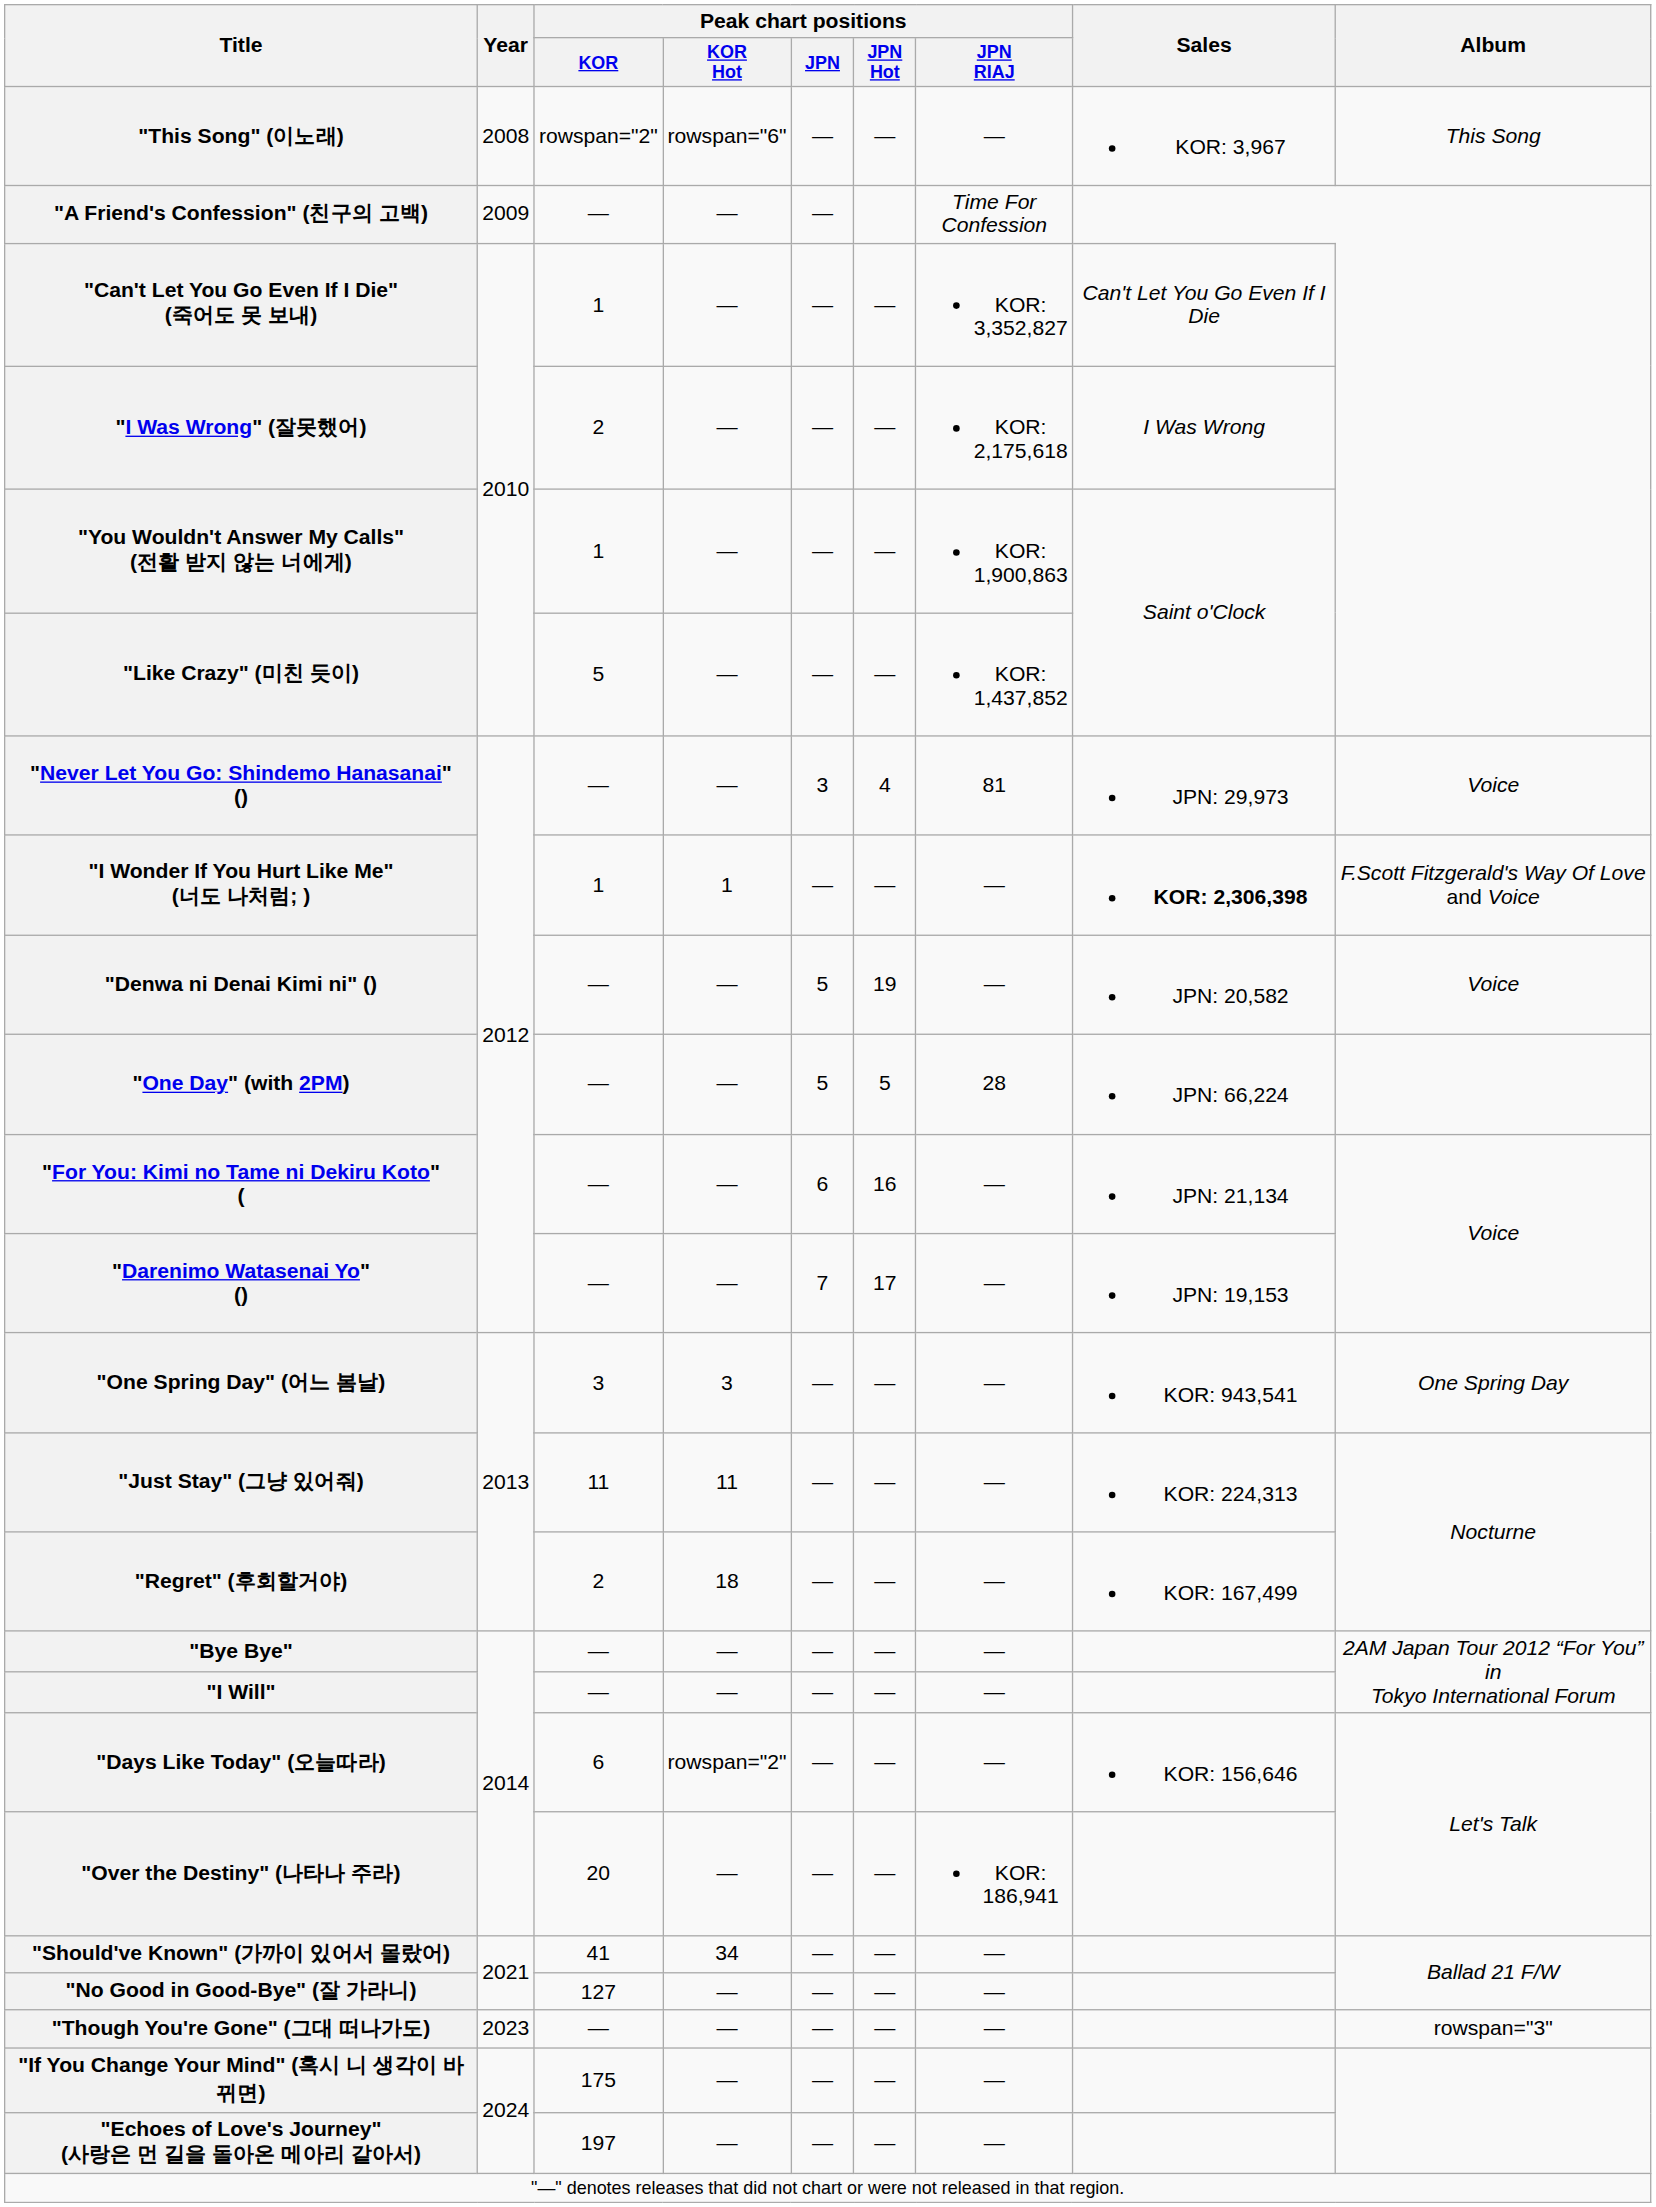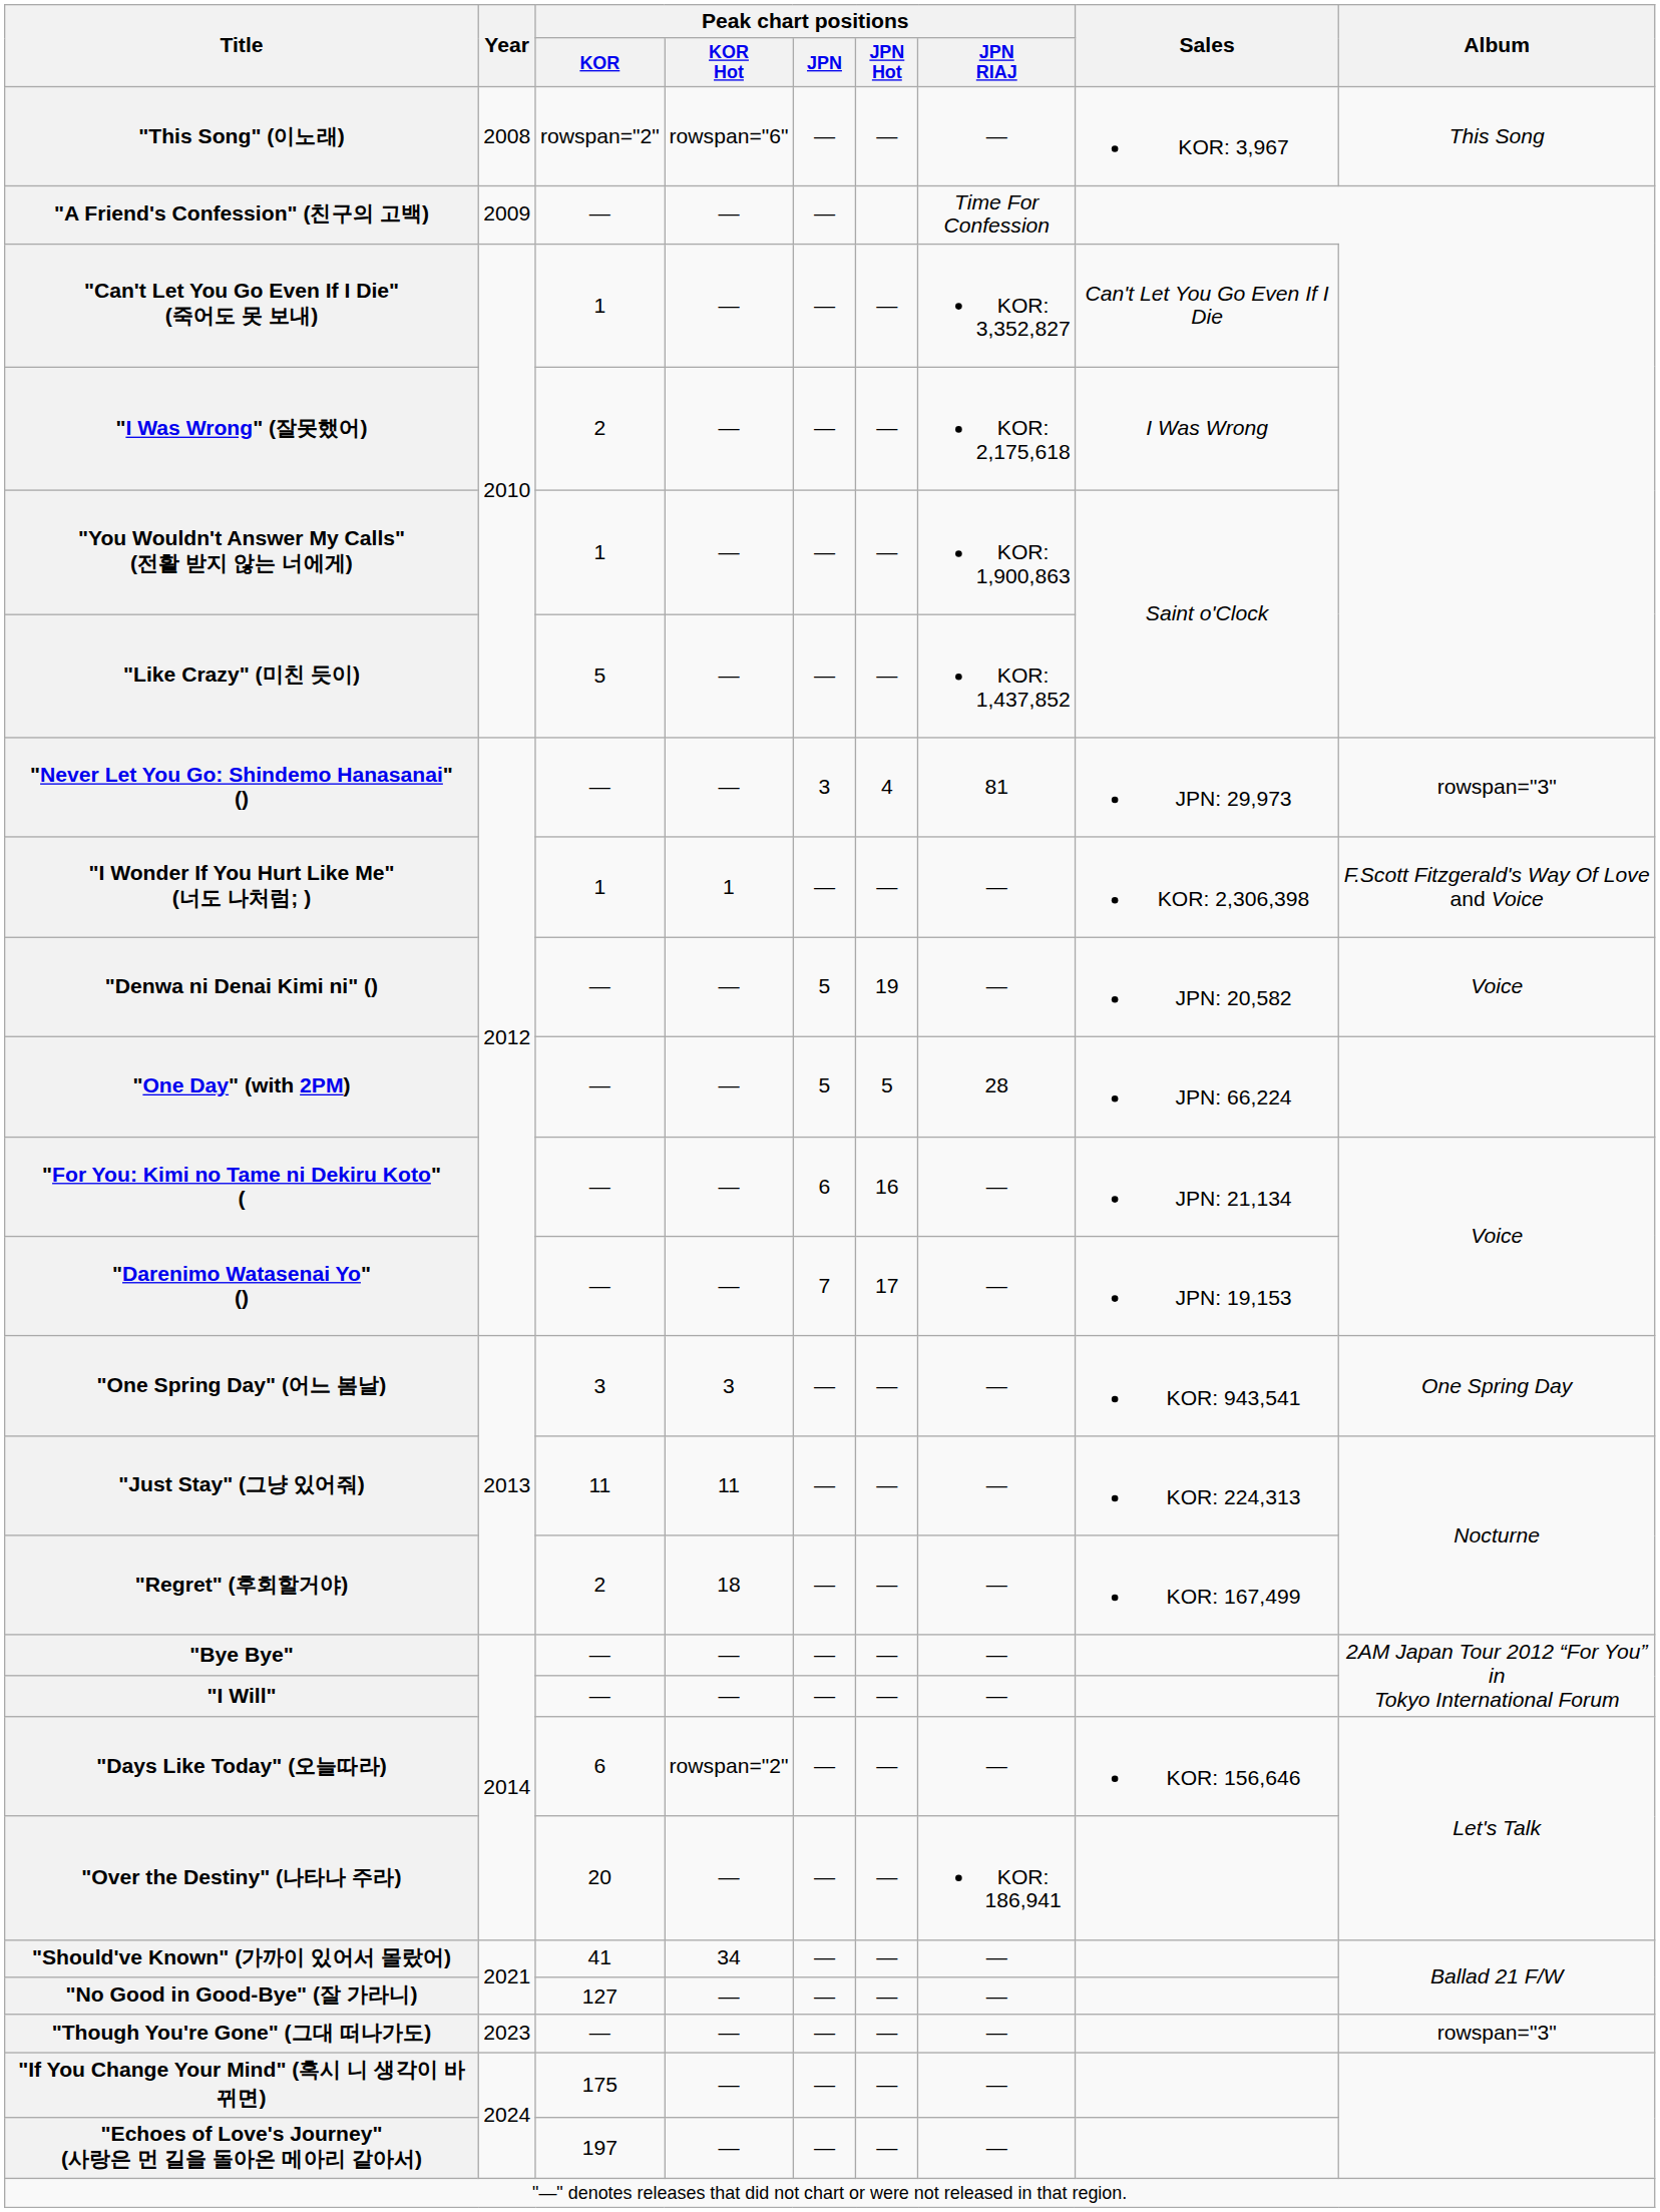"Never Let You Go: Shindemo Hanasanai" () | Album: Voice -> rowspan="3"
"I Wonder If You Hurt Like Me" (너도 나처럼; ) | Sales: bold -> normal
